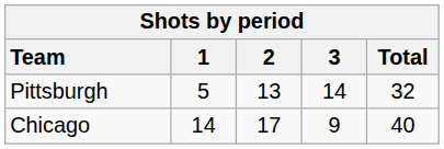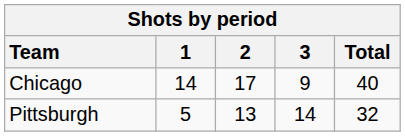rows swapped: Pittsburgh <-> Chicago
